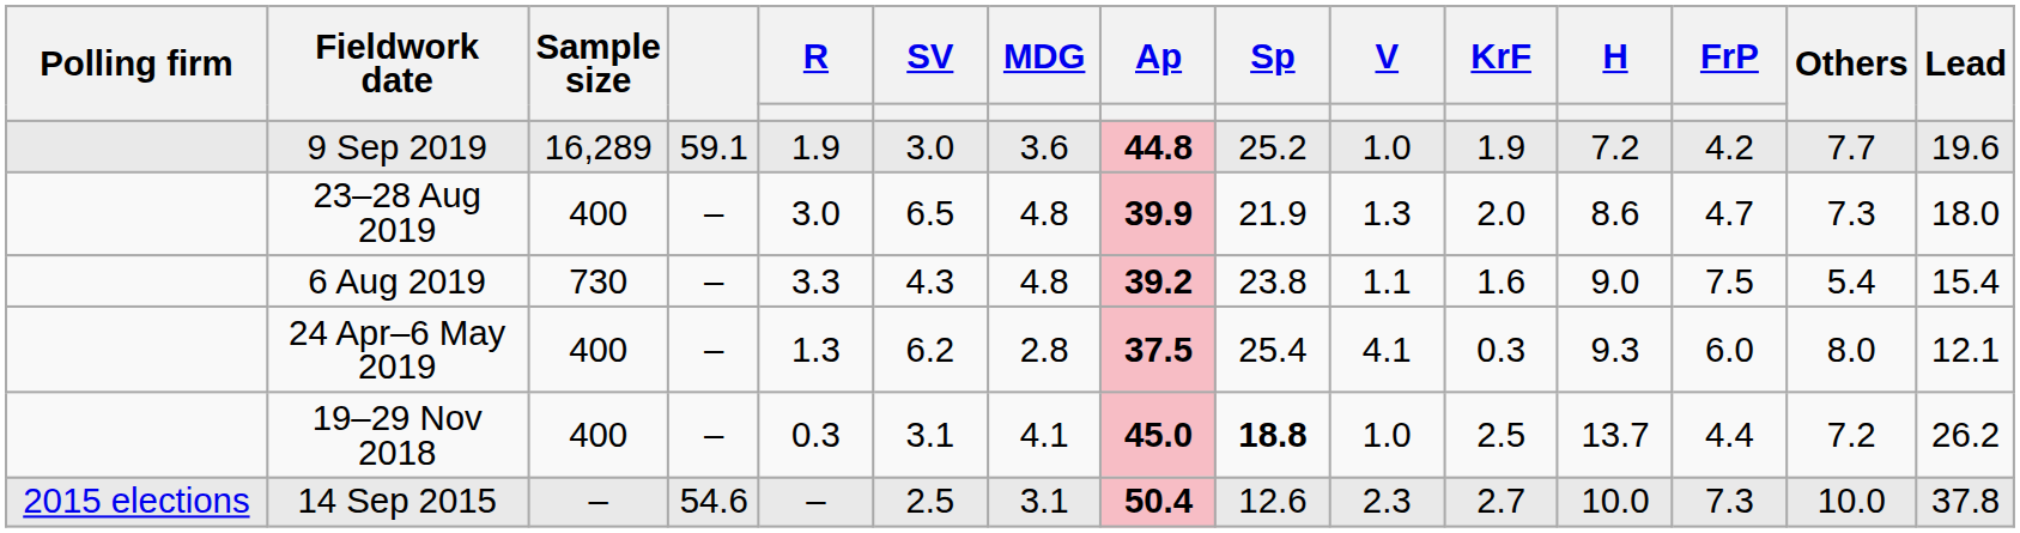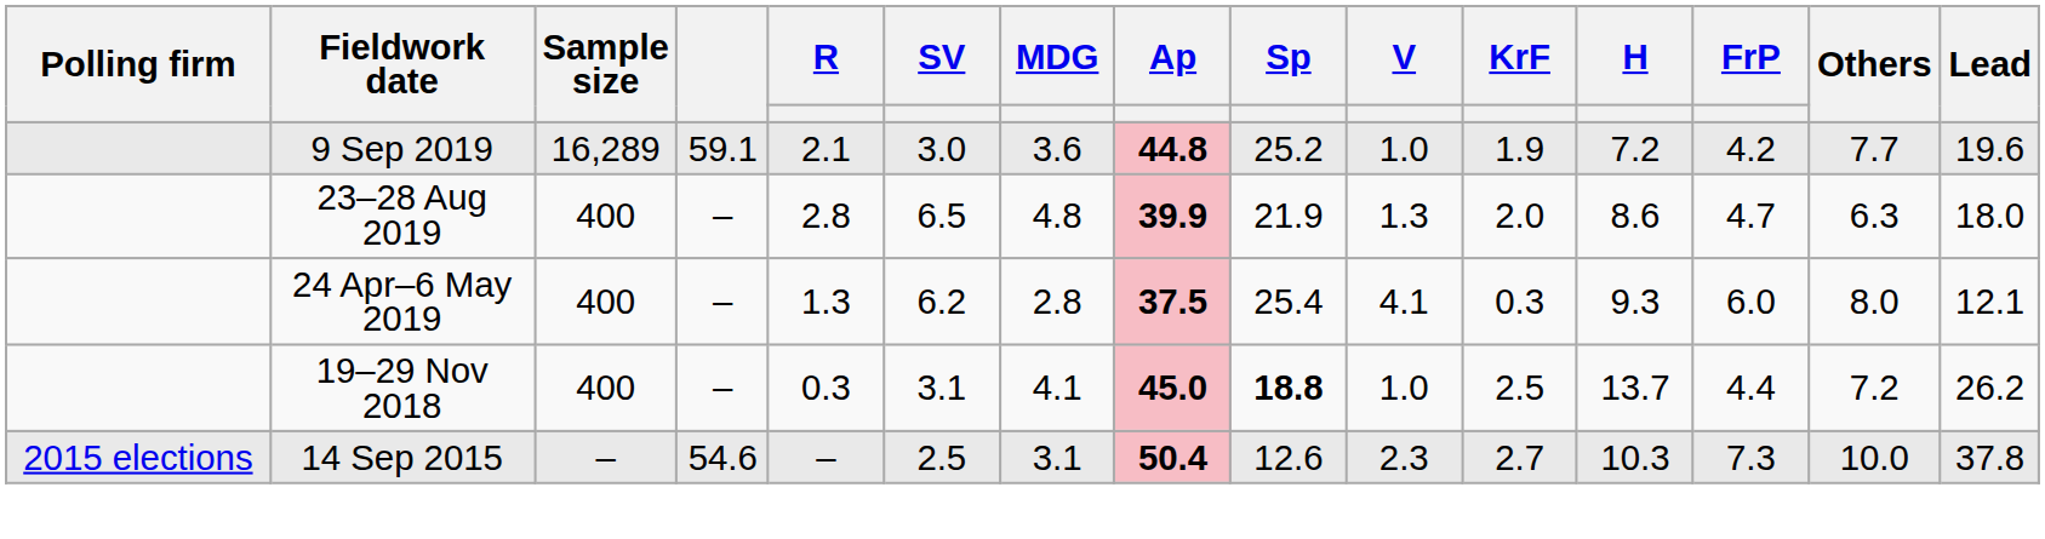9 Sep 2019 | R: 1.9 -> 2.1
23–28 Aug 2019 | R: 3.0 -> 2.8
23–28 Aug 2019 | Others: 7.3 -> 6.3
- row: 6 Aug 2019 | 730 | – | 3.3 | 4.3 | 4.8 | 39.2 | 23.8 | 1.1 | 1.6 | 9.0 | 7.5 | 5.4 | 15.4
14 Sep 2015 | H: 10.0 -> 10.3
